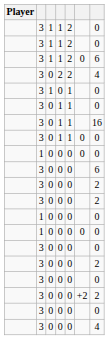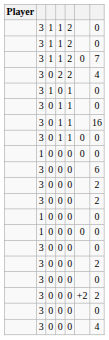row 4 | column 7: 6 -> 7
